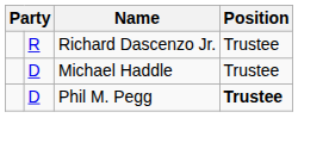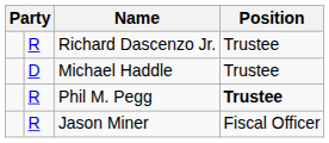Phil M. Pegg | column 2: D -> R
+ row: R | Jason Miner | Fiscal Officer
